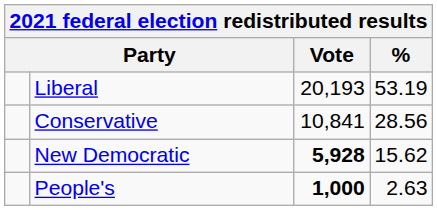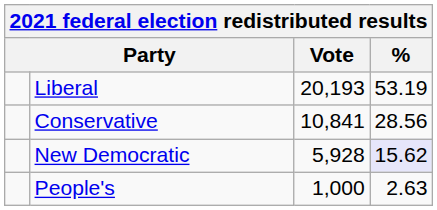New Democratic | Vote: bold -> normal
New Democratic | %: no background -> lavender background
People's | Vote: bold -> normal
